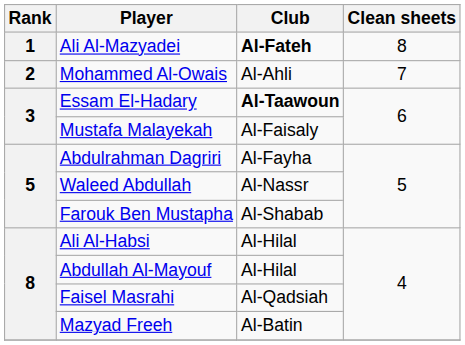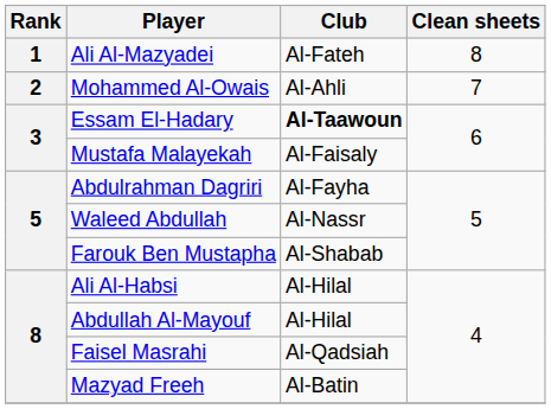Ali Al-Mazyadei | Club: bold -> normal
